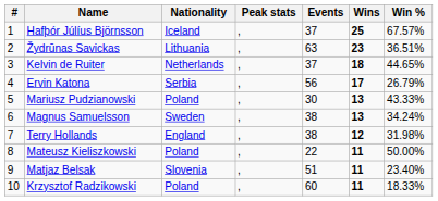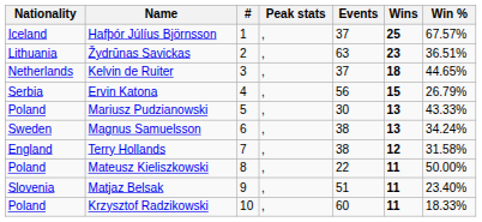columns swapped: # <-> Nationality
Ervin Katona | Wins: 17 -> 15
Terry Hollands | Win %: 31.98% -> 31.58%
